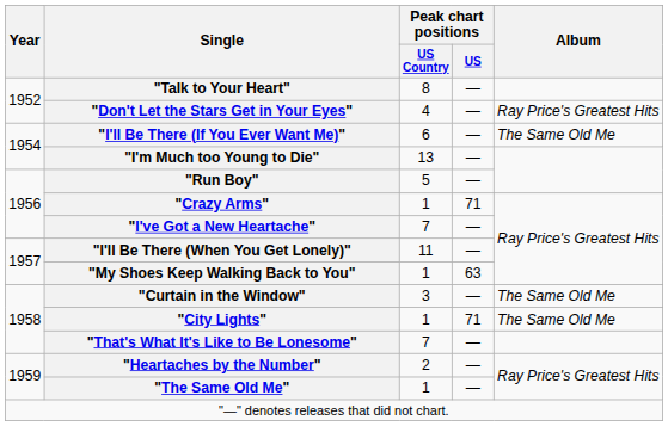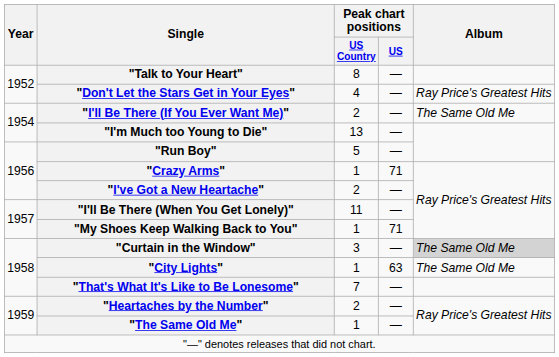"I'll Be There (If You Ever Want Me)" | Peak chart positions / US Country: 6 -> 2
"I've Got a New Heartache" | Peak chart positions / US Country: 7 -> 2
"My Shoes Keep Walking Back to You" | Peak chart positions / US: 63 -> 71
"Curtain in the Window" | Album: no background -> lightgrey background
"City Lights" | Peak chart positions / US: 71 -> 63
